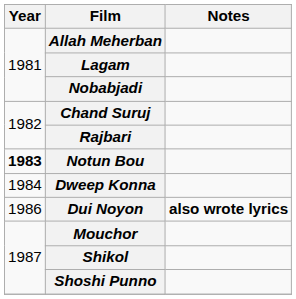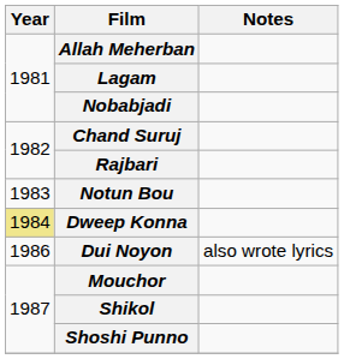Notun Bou | Year: bold -> normal
Dweep Konna | Year: no background -> khaki background
Dui Noyon | Notes: bold -> normal
